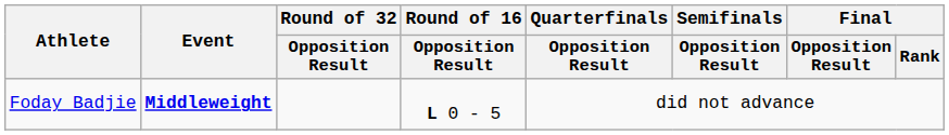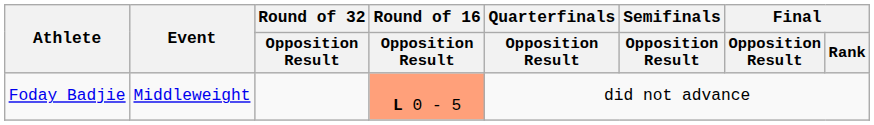Foday Badjie | Event: bold -> normal
Foday Badjie | Round of 16 / Opposition Result: no background -> lightsalmon background
